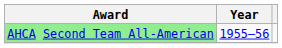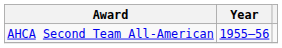row 2 | Award: lightgreen background -> no background
